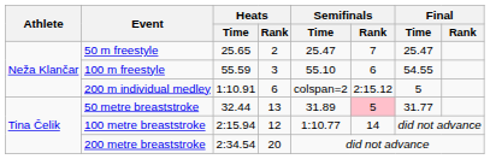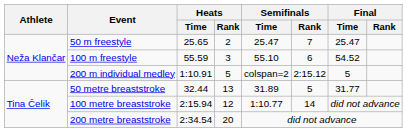100 m freestyle | Final / Time: 54.55 -> 54.52
200 m individual medley | Heats / Rank: 6 -> 5
50 metre breaststroke | Semifinals / Rank: pink background -> no background
